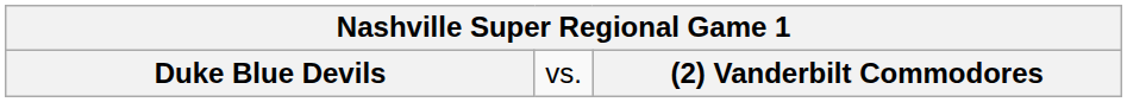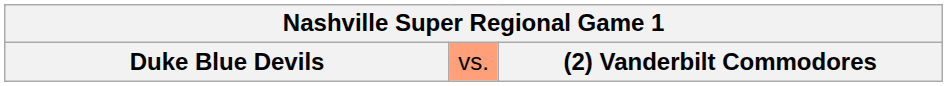Duke Blue Devils | column 2: no background -> lightsalmon background
